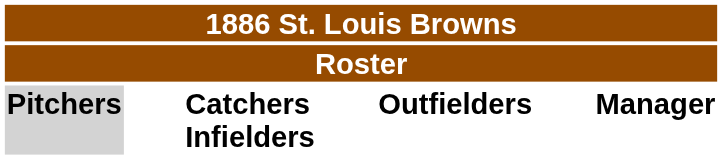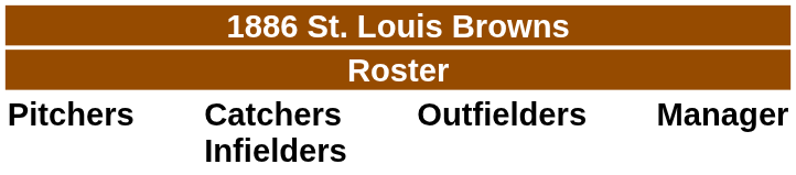Pitchers | column 1: lightgrey background -> no background
